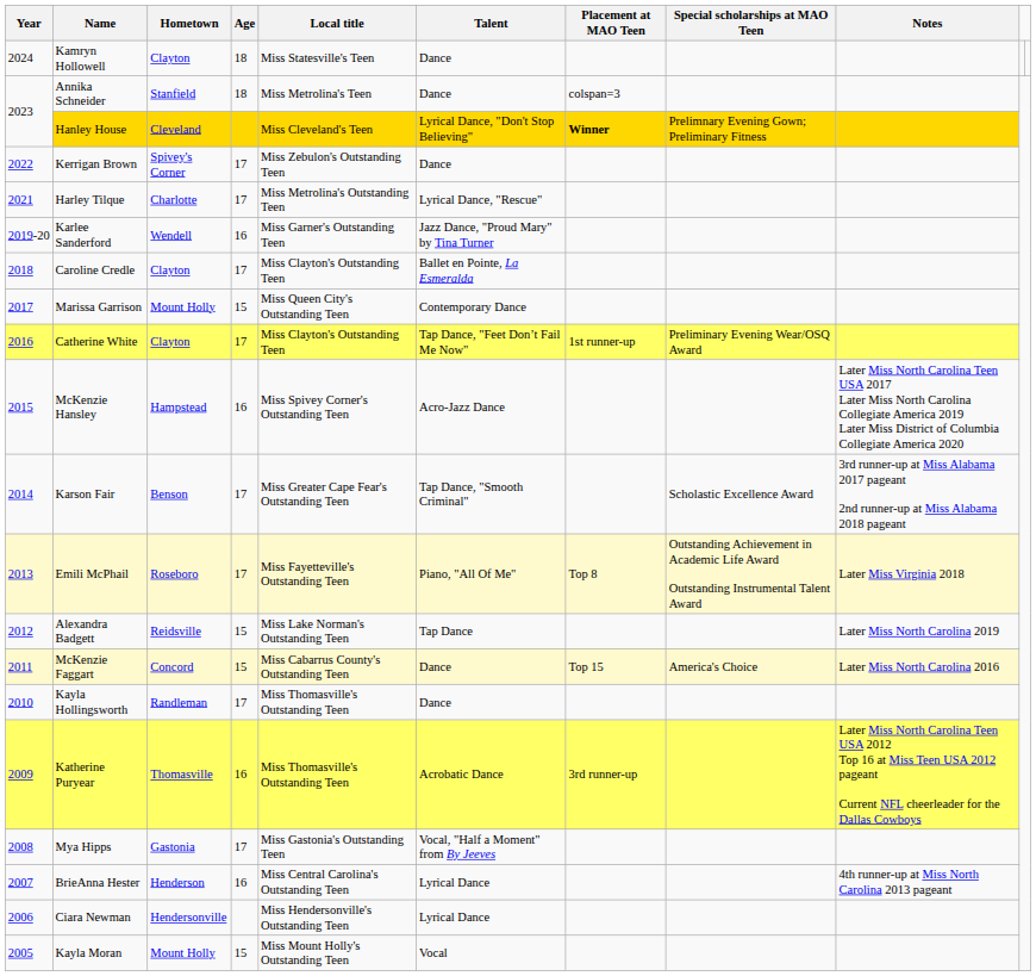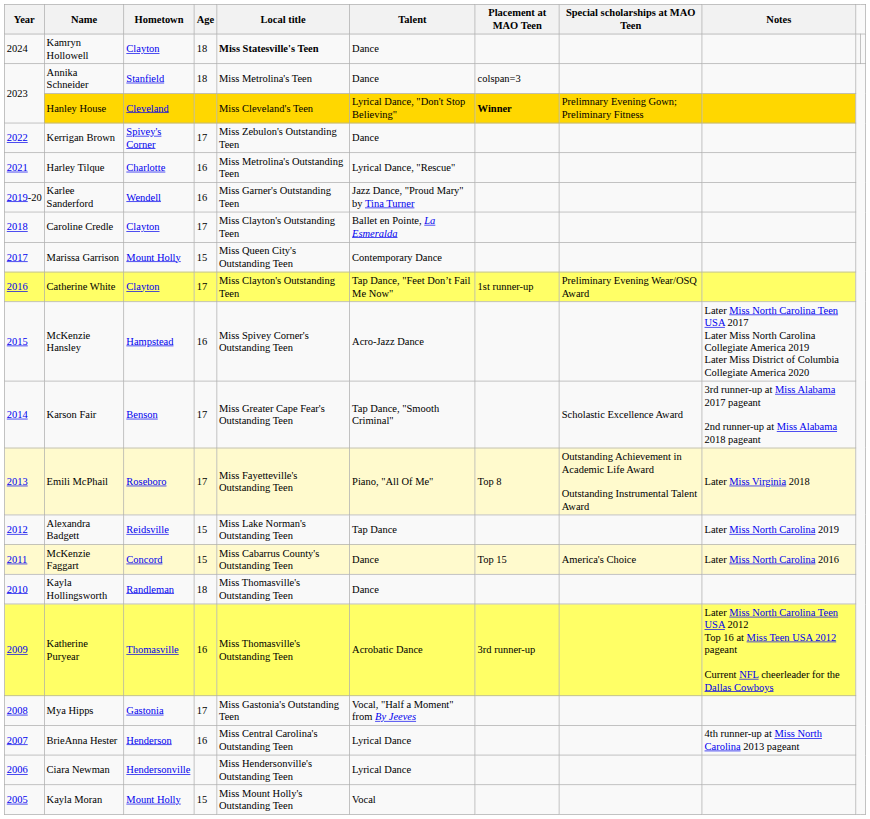Kamryn Hollowell | Local title: normal -> bold
Harley Tilque | Age: 17 -> 16
Kayla Hollingsworth | Age: 17 -> 18
